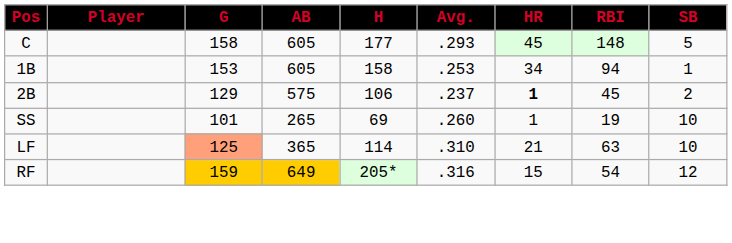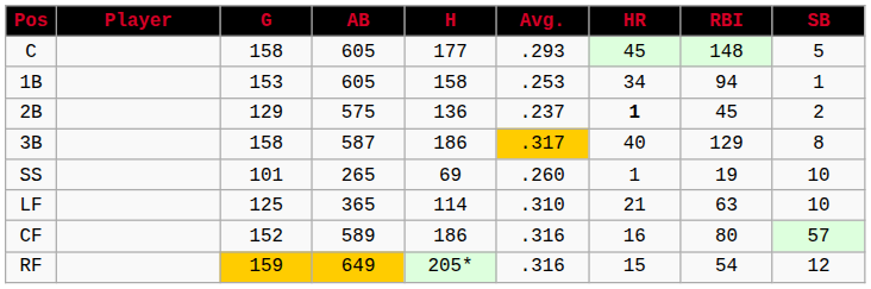2B | H: 106 -> 136
+ row: 3B | 158 | 587 | 186 | .317 | 40 | 129 | 8
LF | G: lightsalmon background -> no background
+ row: CF | 152 | 589 | 186 | .316 | 16 | 80 | 57
